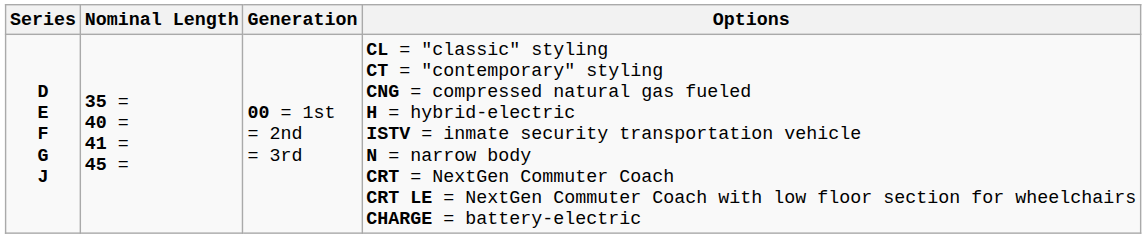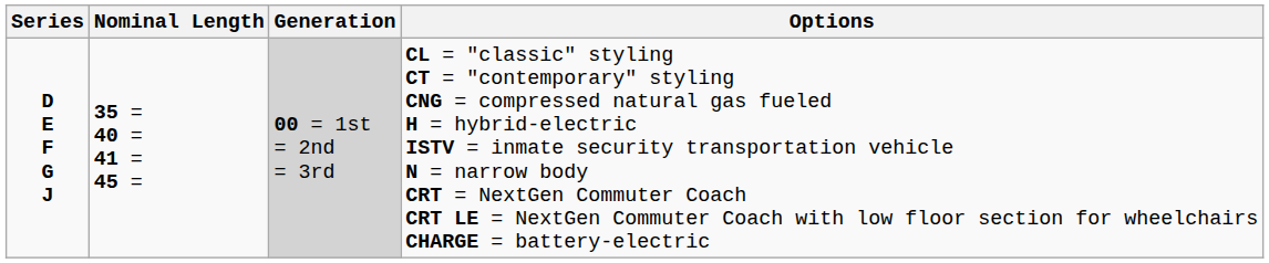D E F G J | Generation: no background -> lightgrey background
